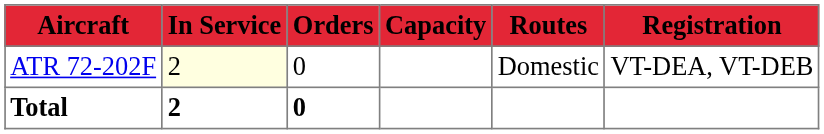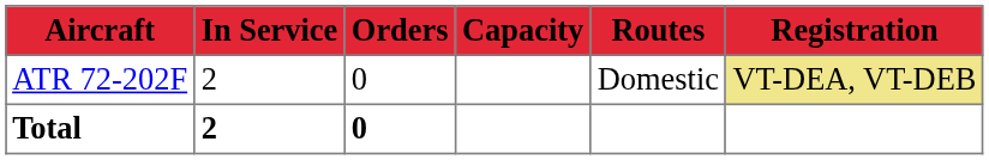ATR 72-202F | In Service: lightyellow background -> no background
ATR 72-202F | Registration: no background -> khaki background
